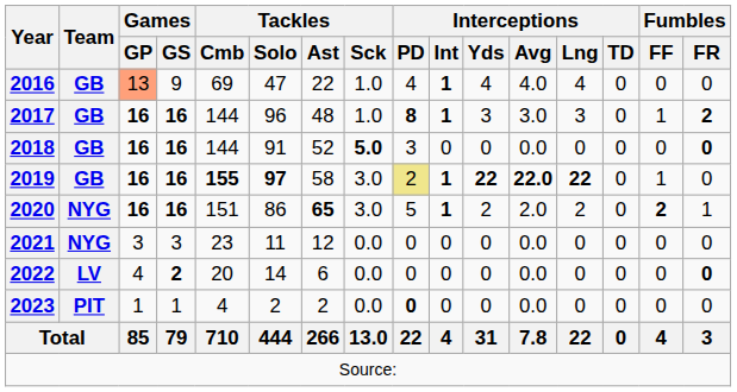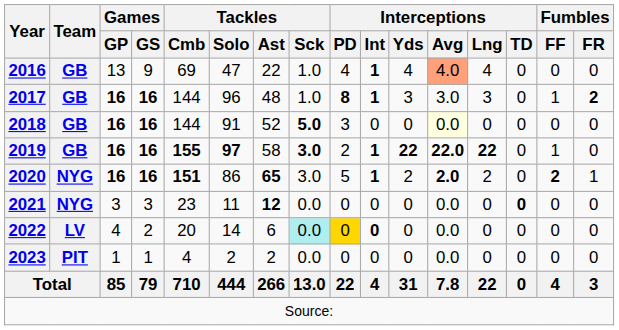2016 | Games / GP: lightsalmon background -> no background
2016 | Interceptions / Avg: no background -> lightsalmon background
2018 | Interceptions / Avg: no background -> lightyellow background
2018 | Fumbles / FR: bold -> normal
2019 | Tackles / Sck: normal -> bold
2019 | Interceptions / PD: khaki background -> no background
2020 | Tackles / Cmb: normal -> bold
2020 | Interceptions / Avg: normal -> bold
2021 | Tackles / Ast: normal -> bold
2021 | Interceptions / TD: normal -> bold
2022 | Games / GS: bold -> normal
2022 | Tackles / Sck: no background -> paleturquoise background
2022 | Interceptions / PD: no background -> gold background
2022 | Interceptions / Int: normal -> bold
2022 | Fumbles / FR: bold -> normal
2023 | Interceptions / PD: bold -> normal
